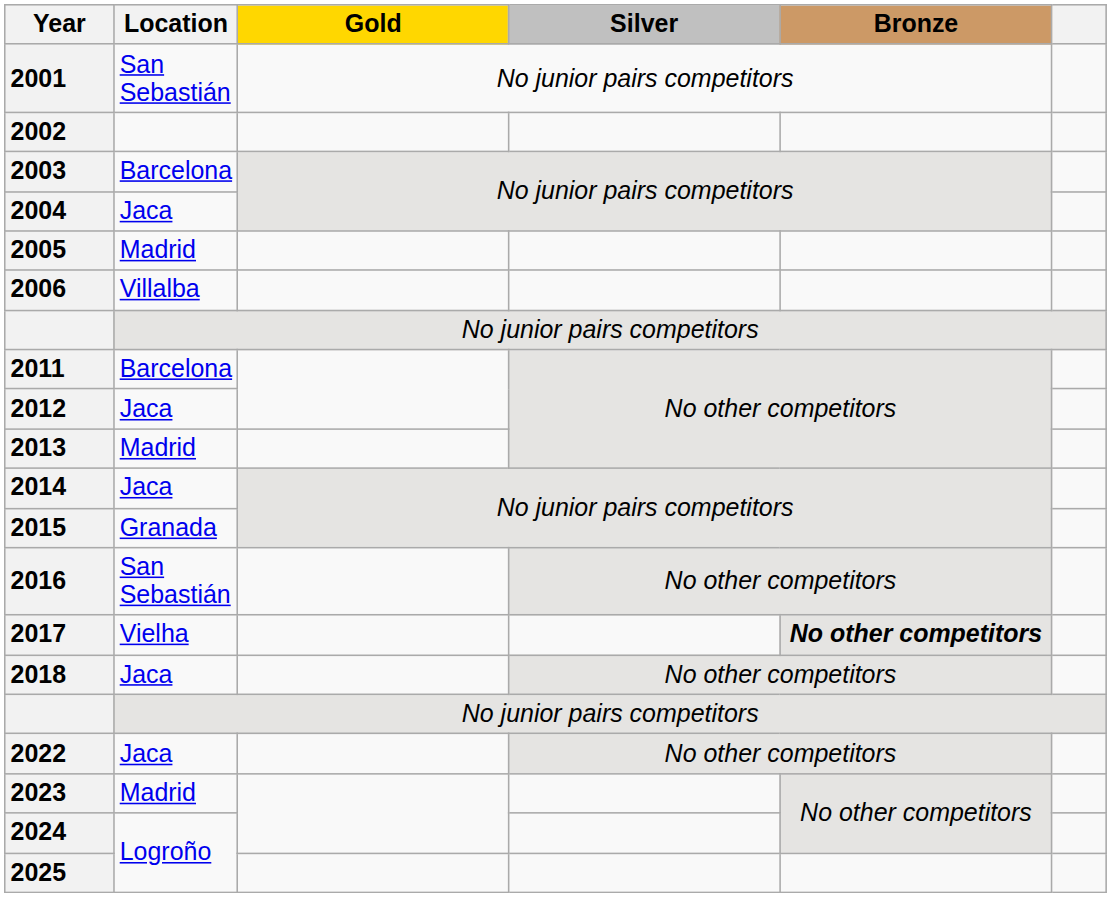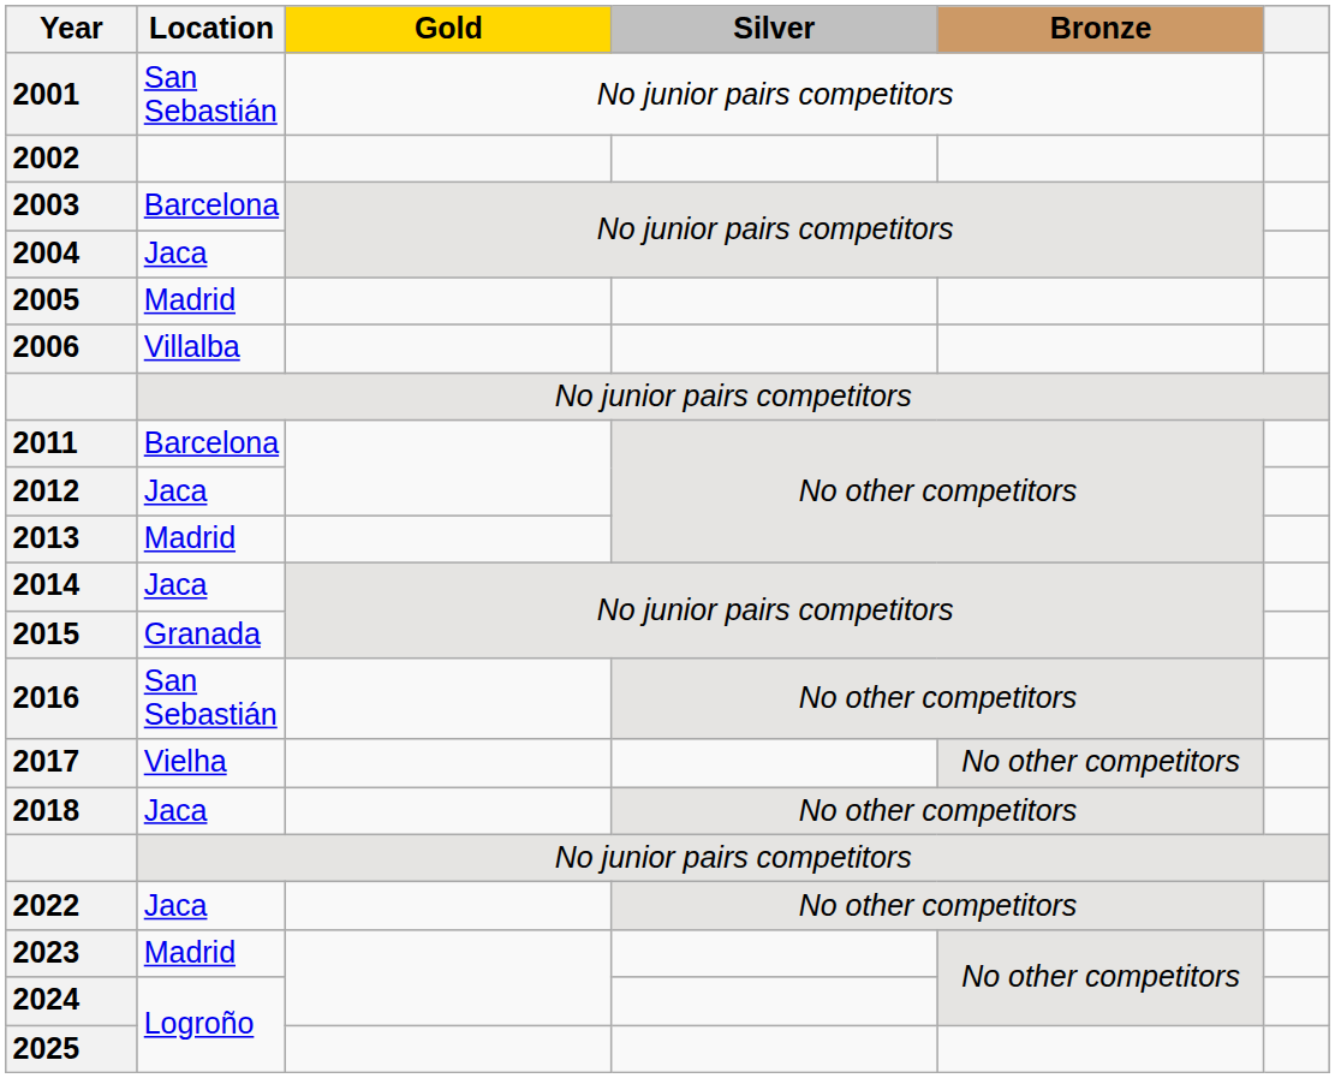2017 | Bronze: bold -> normal
